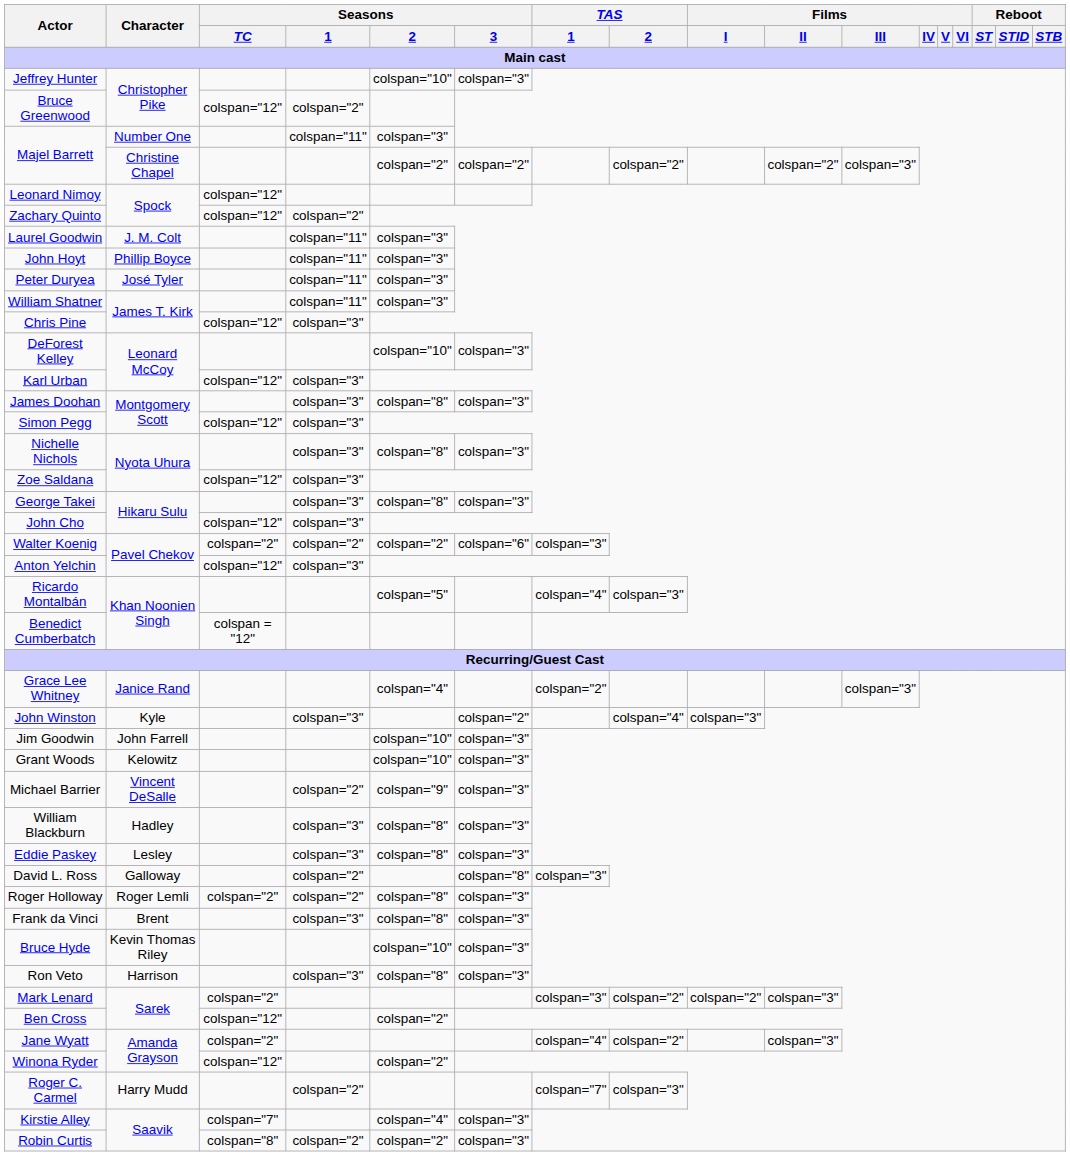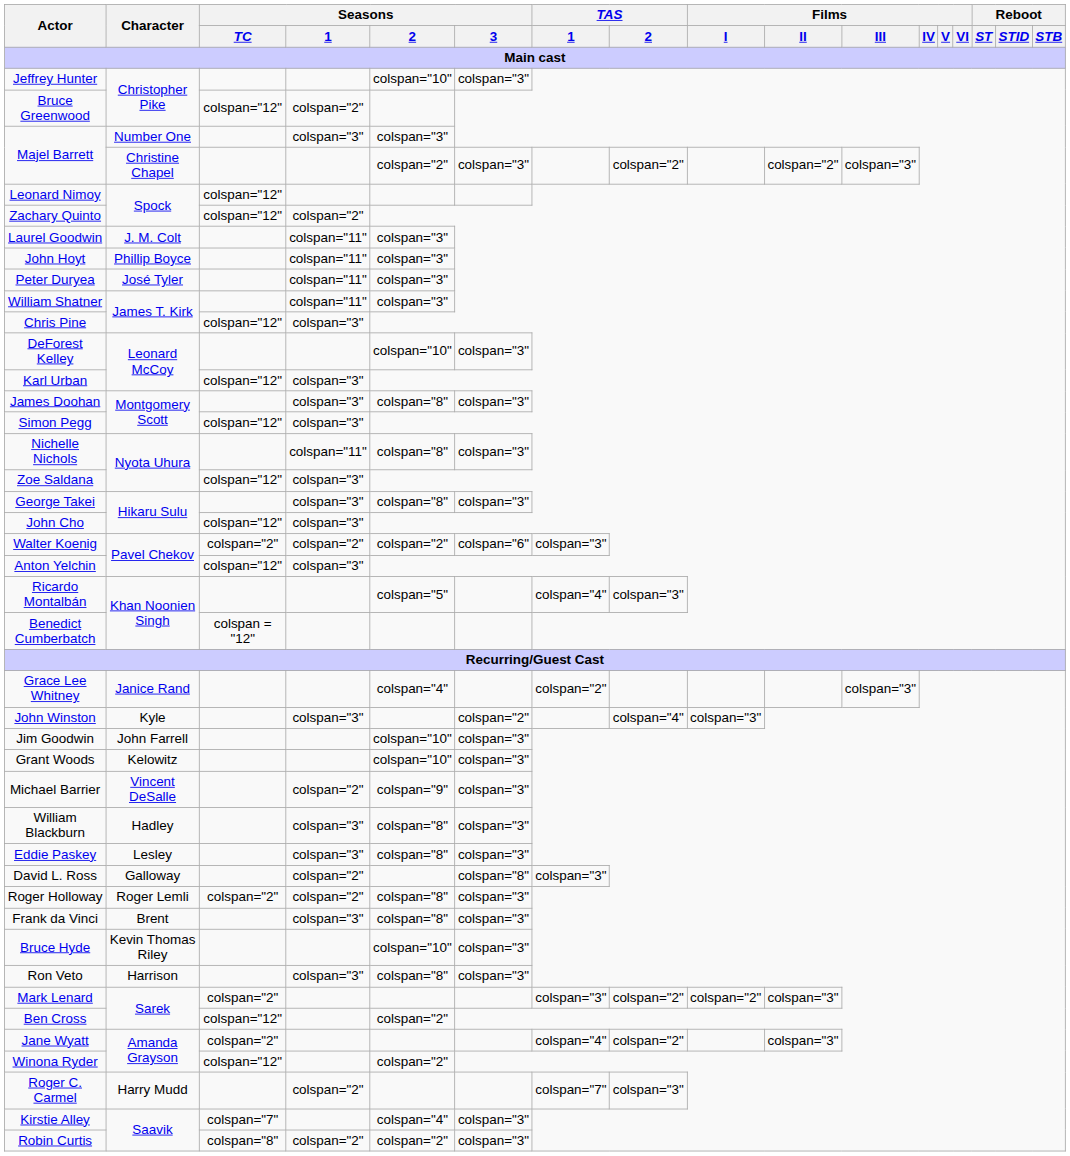Majel Barrett / Number One | Seasons / 1: colspan="11" -> colspan="3"
Majel Barrett / Christine Chapel | Seasons / 3: colspan="2" -> colspan="3"
Nichelle Nichols | Seasons / 1: colspan="3" -> colspan="11"
